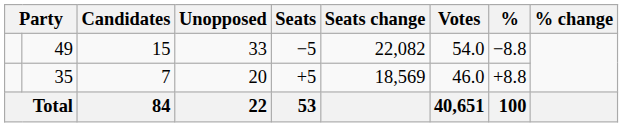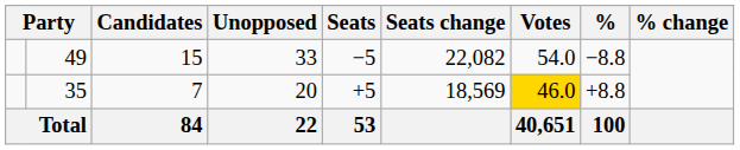35 | Votes: no background -> gold background
